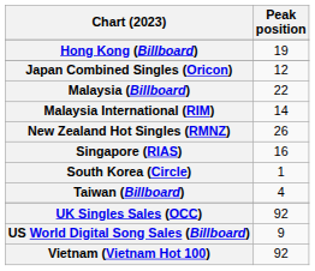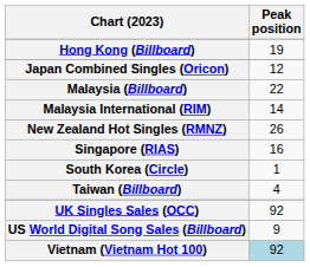Vietnam (Vietnam Hot 100) | Peak position: no background -> lightblue background
